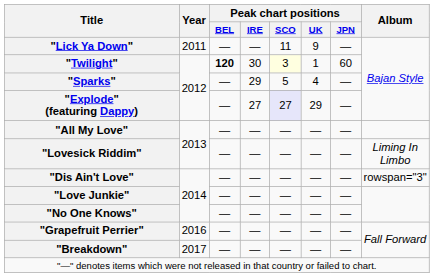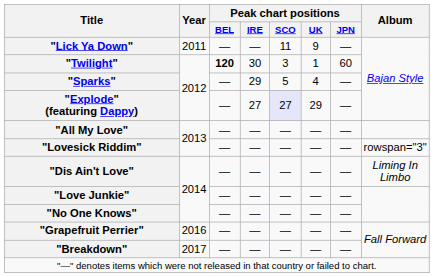"Twilight" | Peak chart positions / SCO: lightyellow background -> no background
"Lovesick Riddim" | Album: Liming In Limbo -> rowspan="3"
"Dis Ain't Love" | Album: rowspan="3" -> Liming In Limbo
